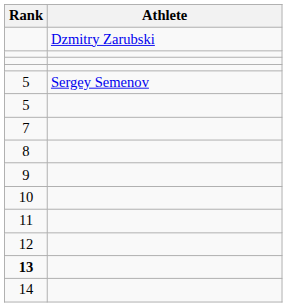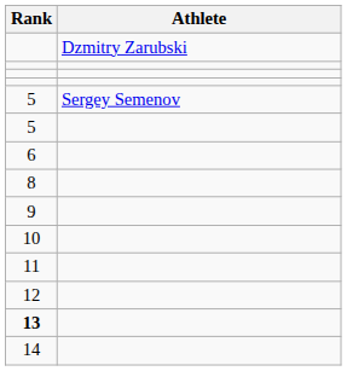row 8 | Rank: 7 -> 6
